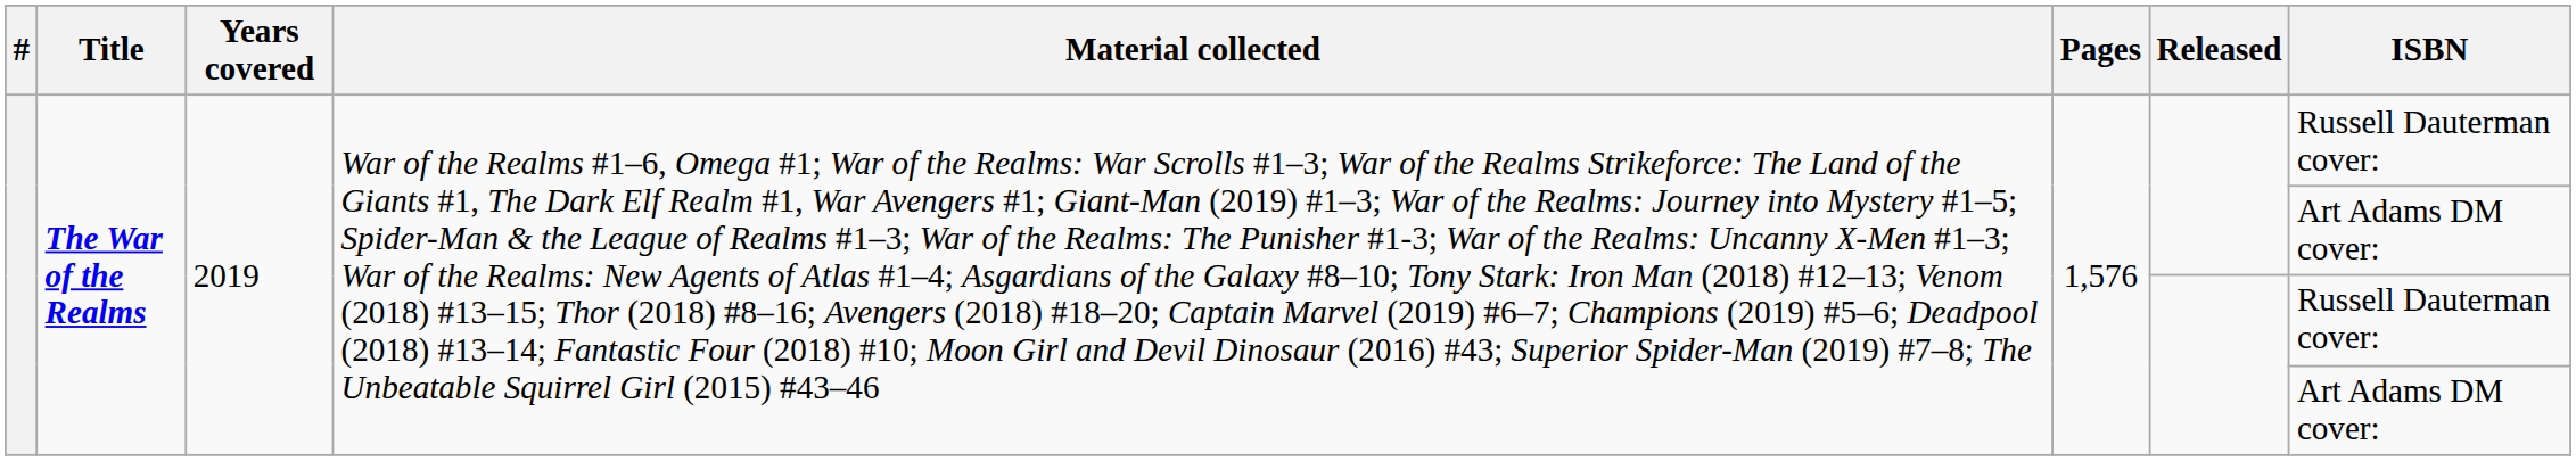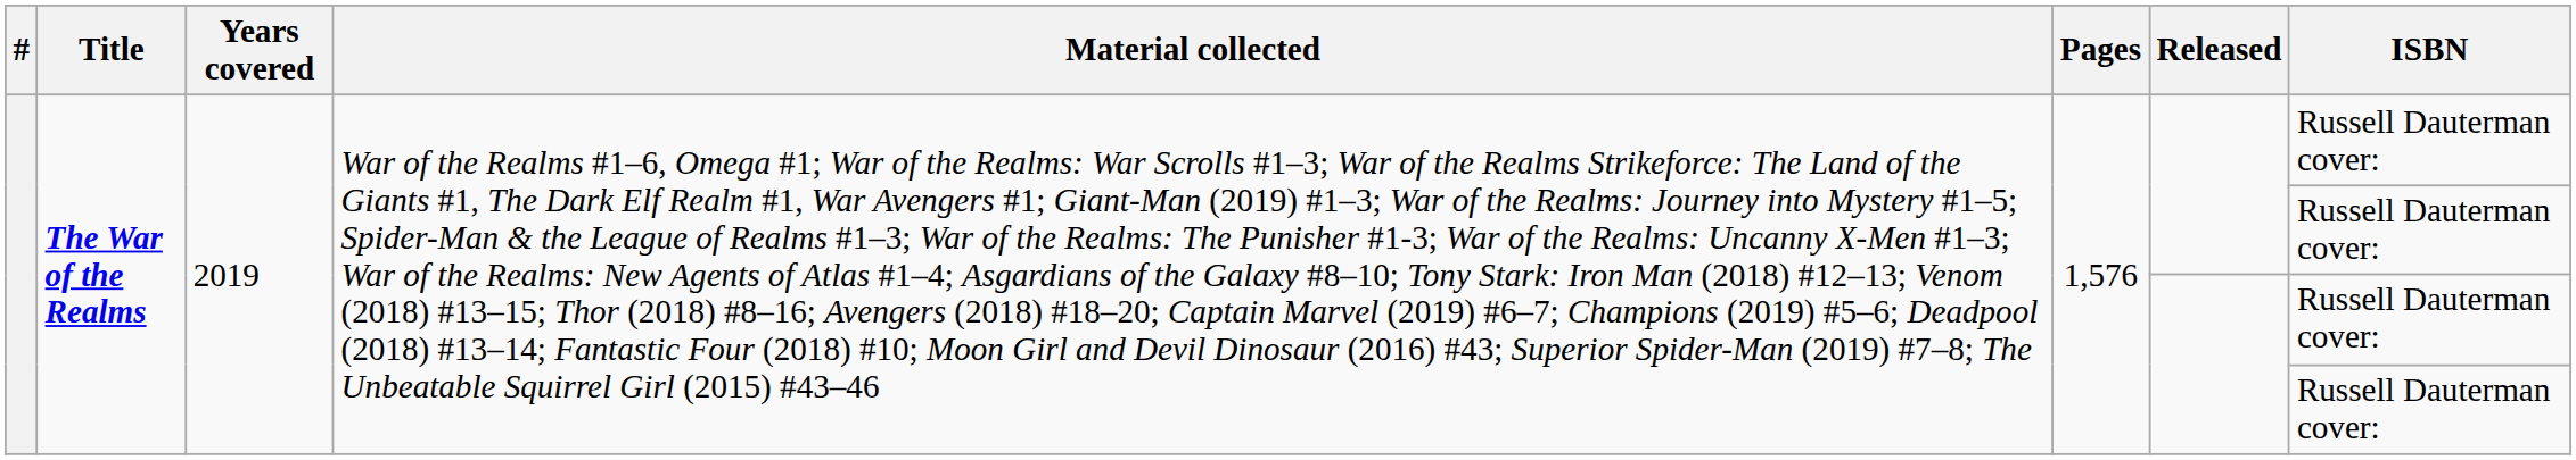row 3 | ISBN: Art Adams DM cover: -> Russell Dauterman cover:
row 5 | ISBN: Art Adams DM cover: -> Russell Dauterman cover:
